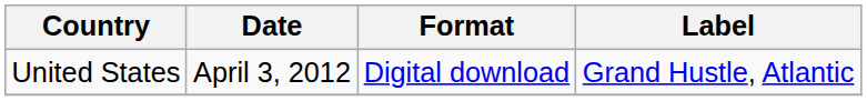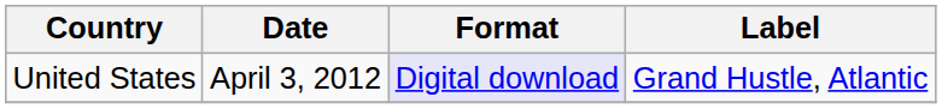United States | Format: no background -> lavender background
